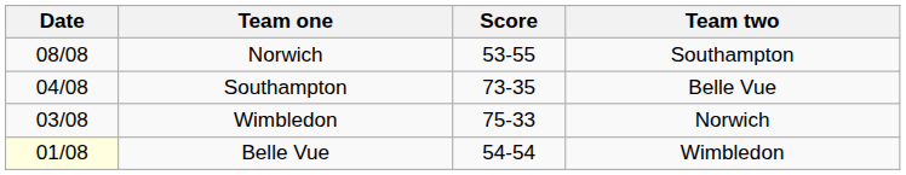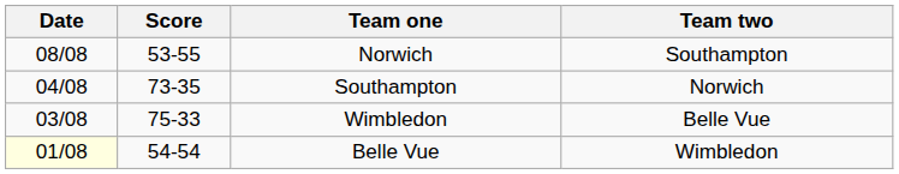columns swapped: Team one <-> Score
row 3 | Team two: Belle Vue -> Norwich
row 4 | Team two: Norwich -> Belle Vue
